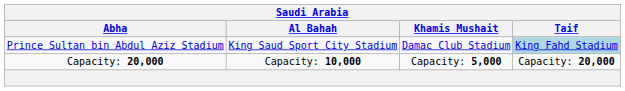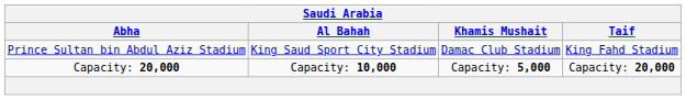Prince Sultan bin Abdul Aziz Stadium | Taif: lightblue background -> no background
